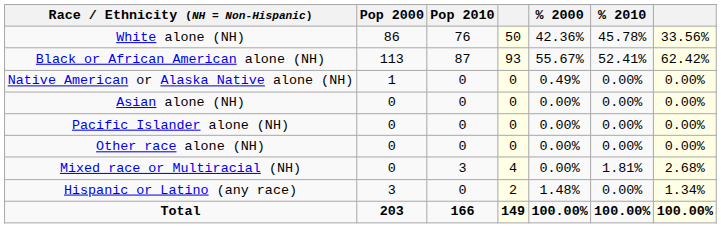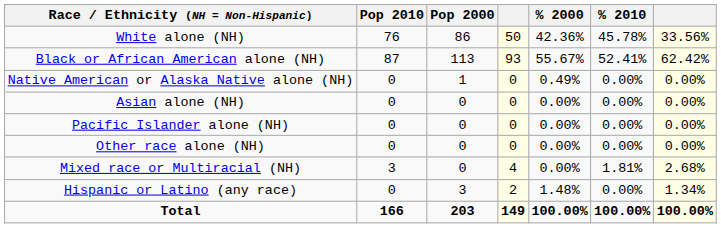columns swapped: Pop 2000 <-> Pop 2010
